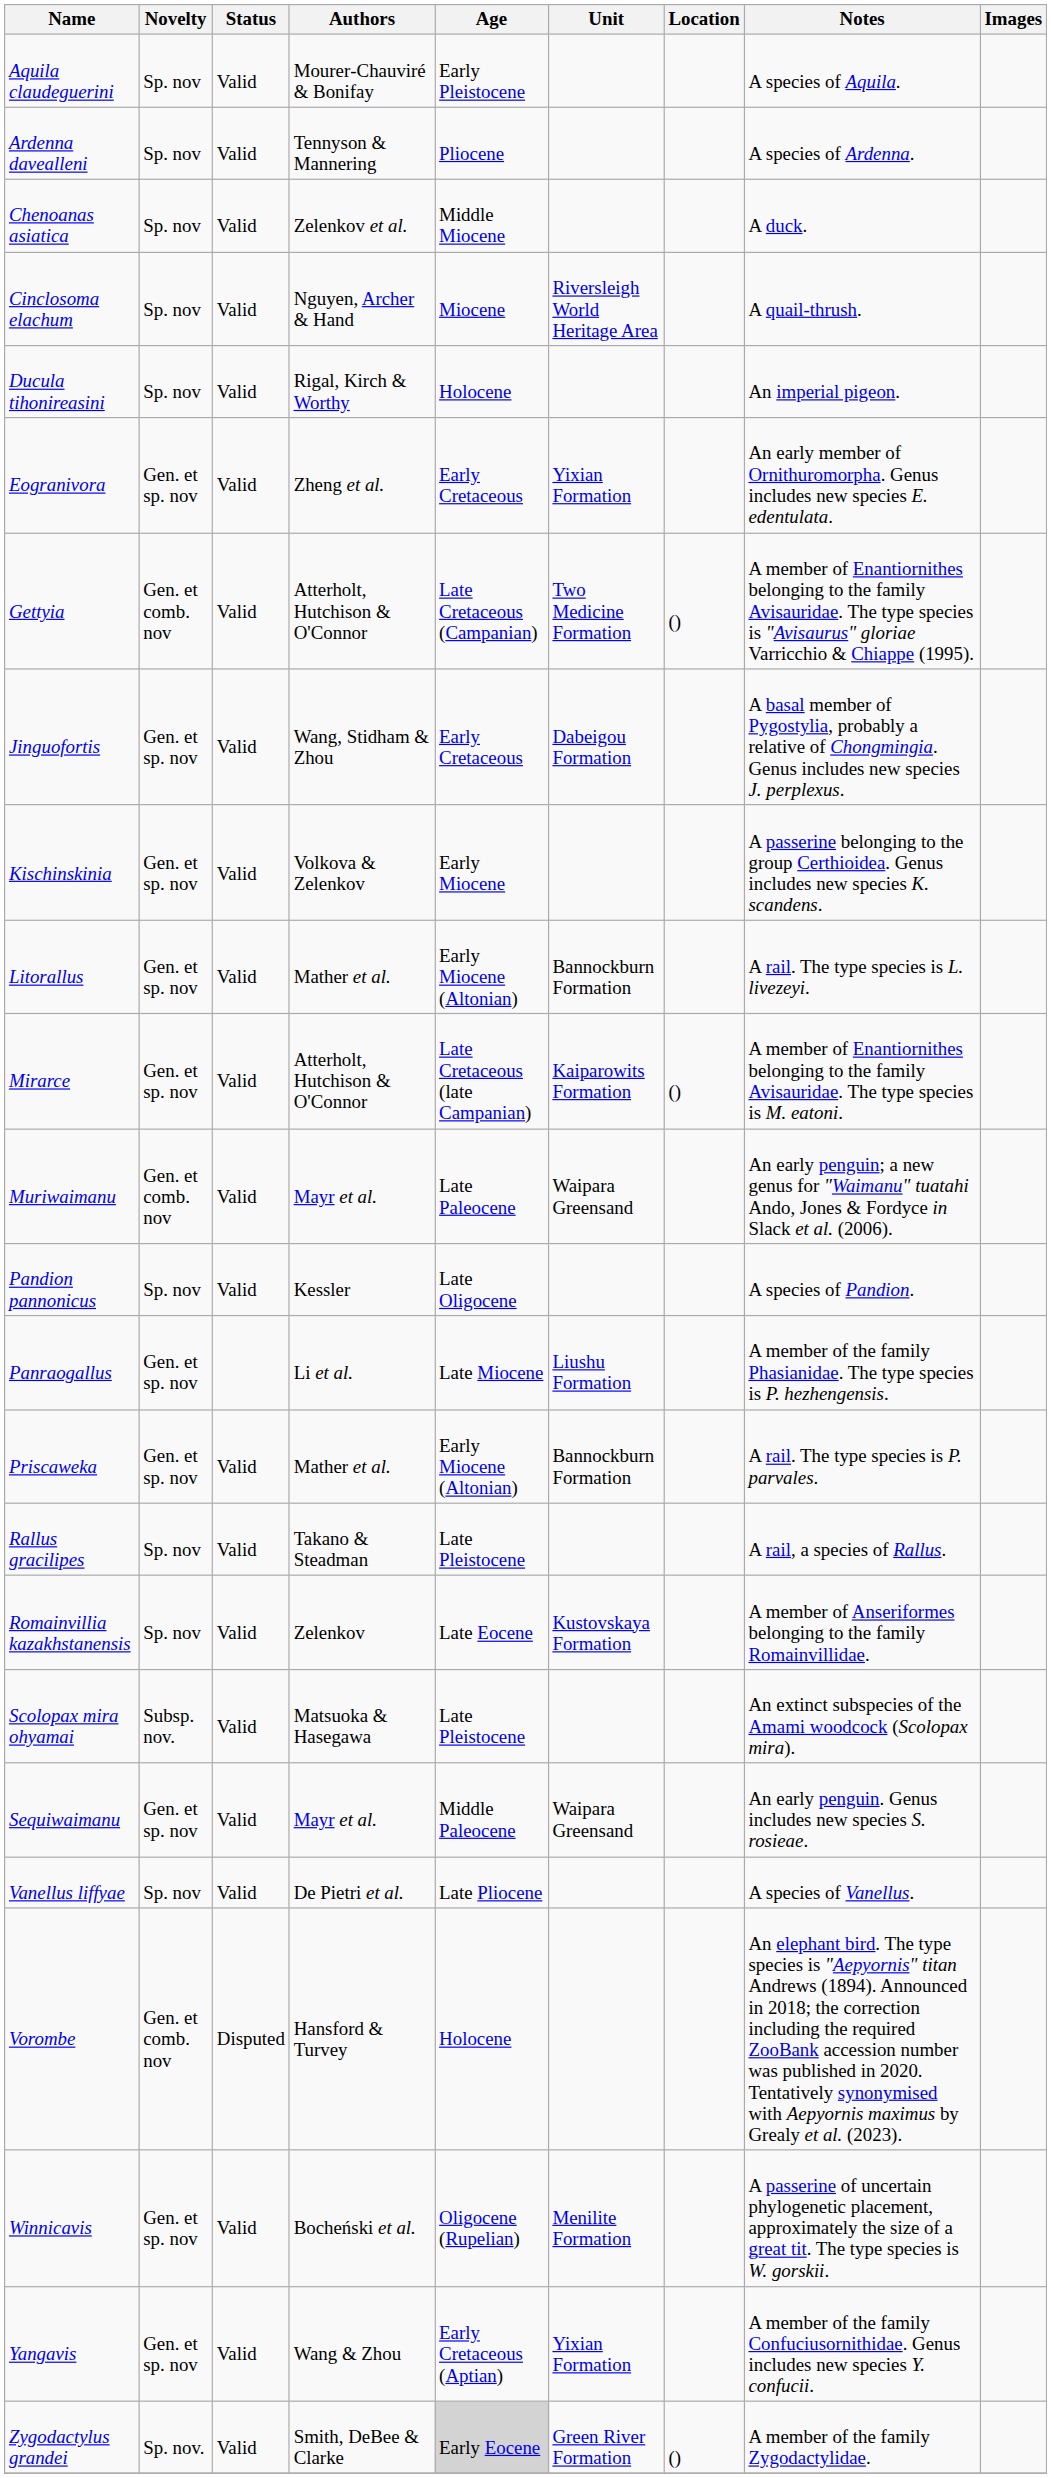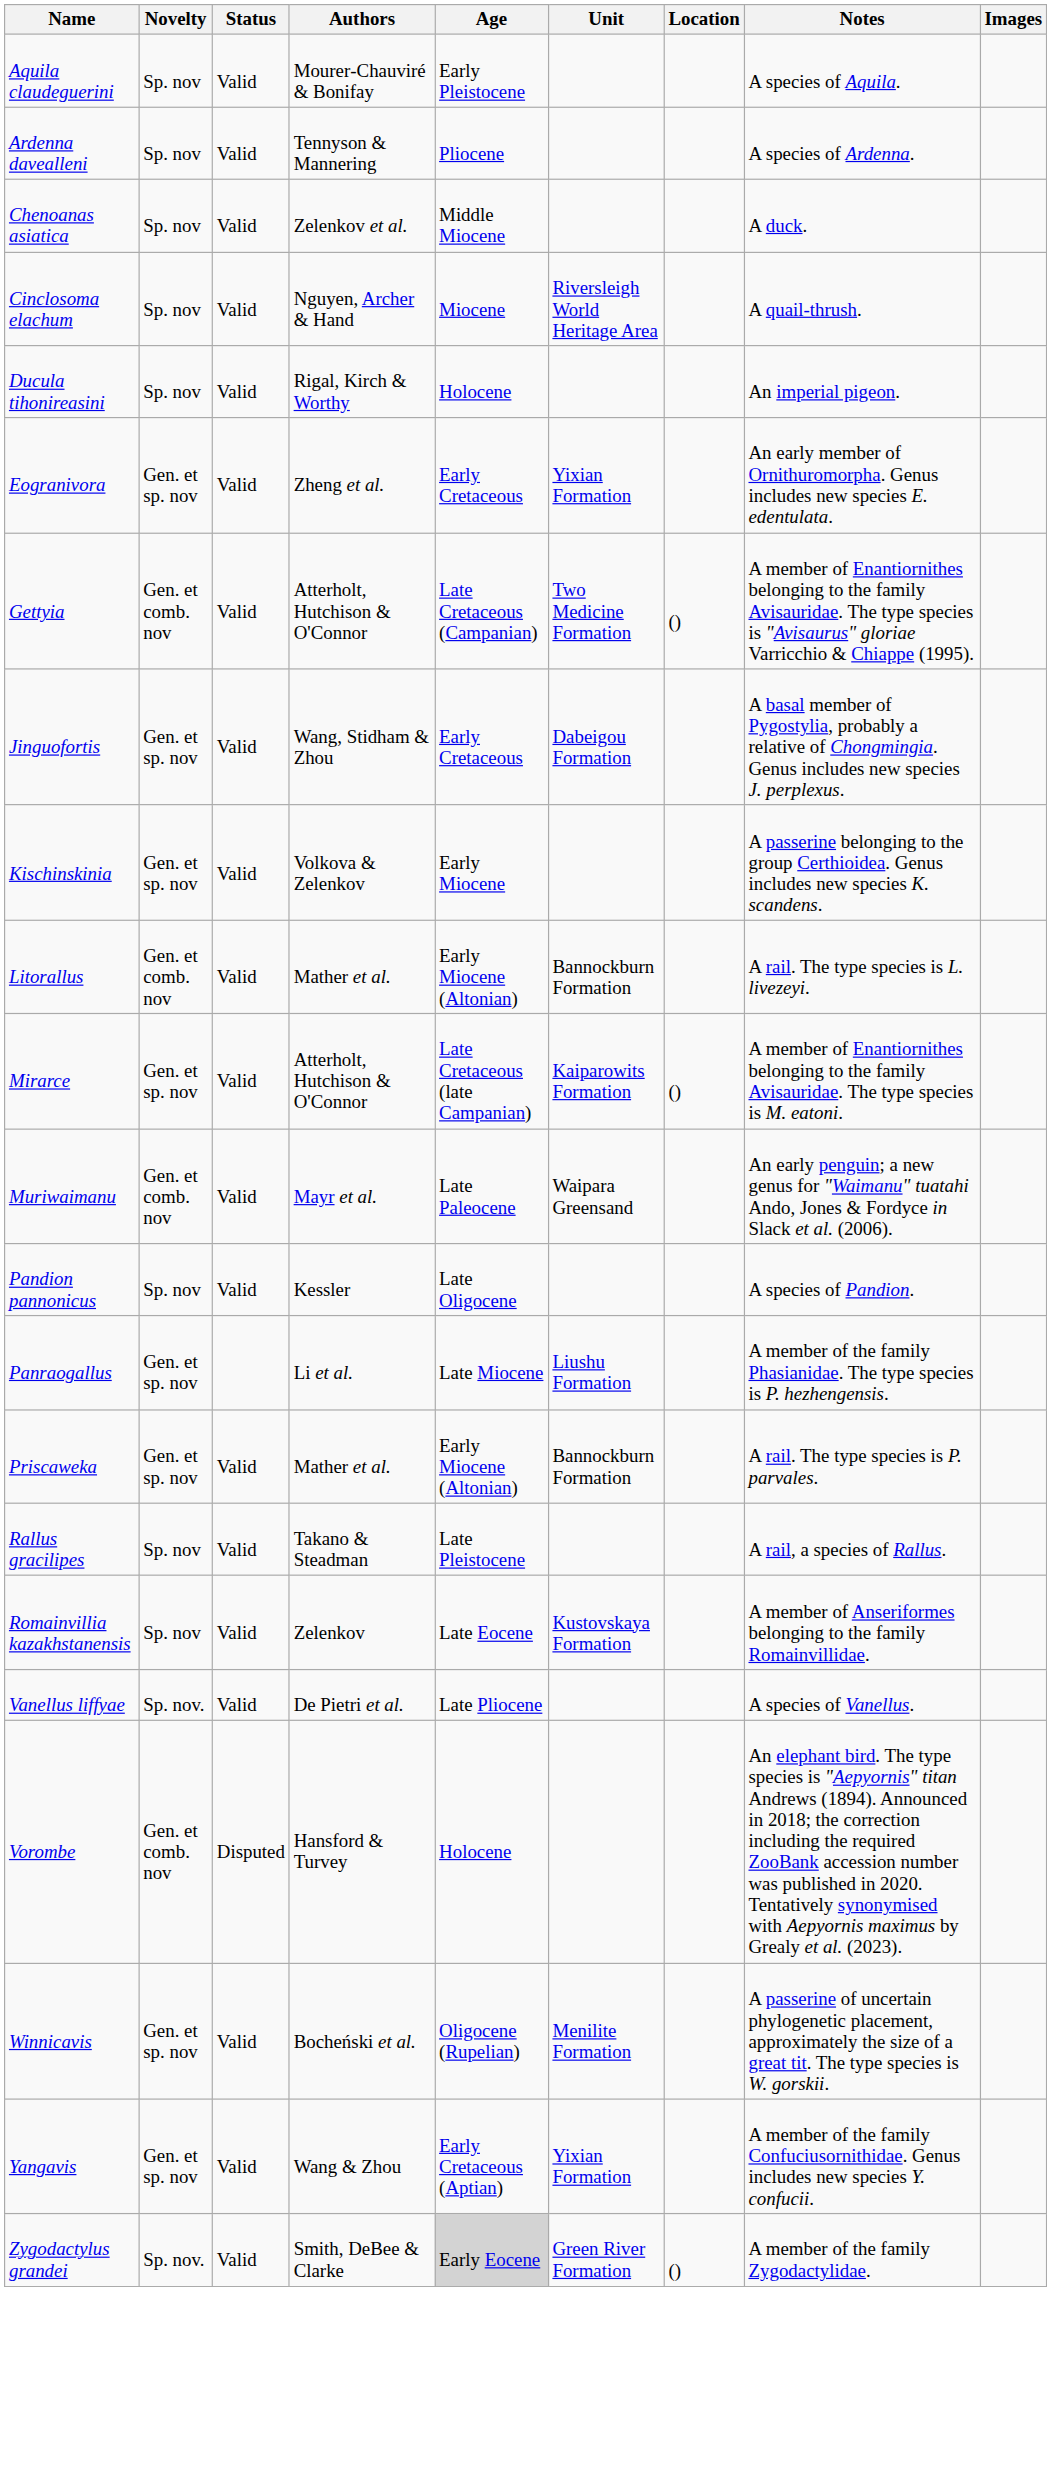Litorallus | Novelty: Gen. et sp. nov -> Gen. et comb. nov
- row: Scolopax mira ohyamai | Subsp. nov. | Valid | Matsuoka & Hasegawa | Late Pleistocene | An extinct subspecies of the Amami woodcock (Scolopax mira).
- row: Sequiwaimanu | Gen. et sp. nov | Valid | Mayr et al. | Middle Paleocene | Waipara Greensand | An early penguin. Genus includes new species S. rosieae.
Vanellus liffyae | Novelty: Sp. nov -> Sp. nov.
